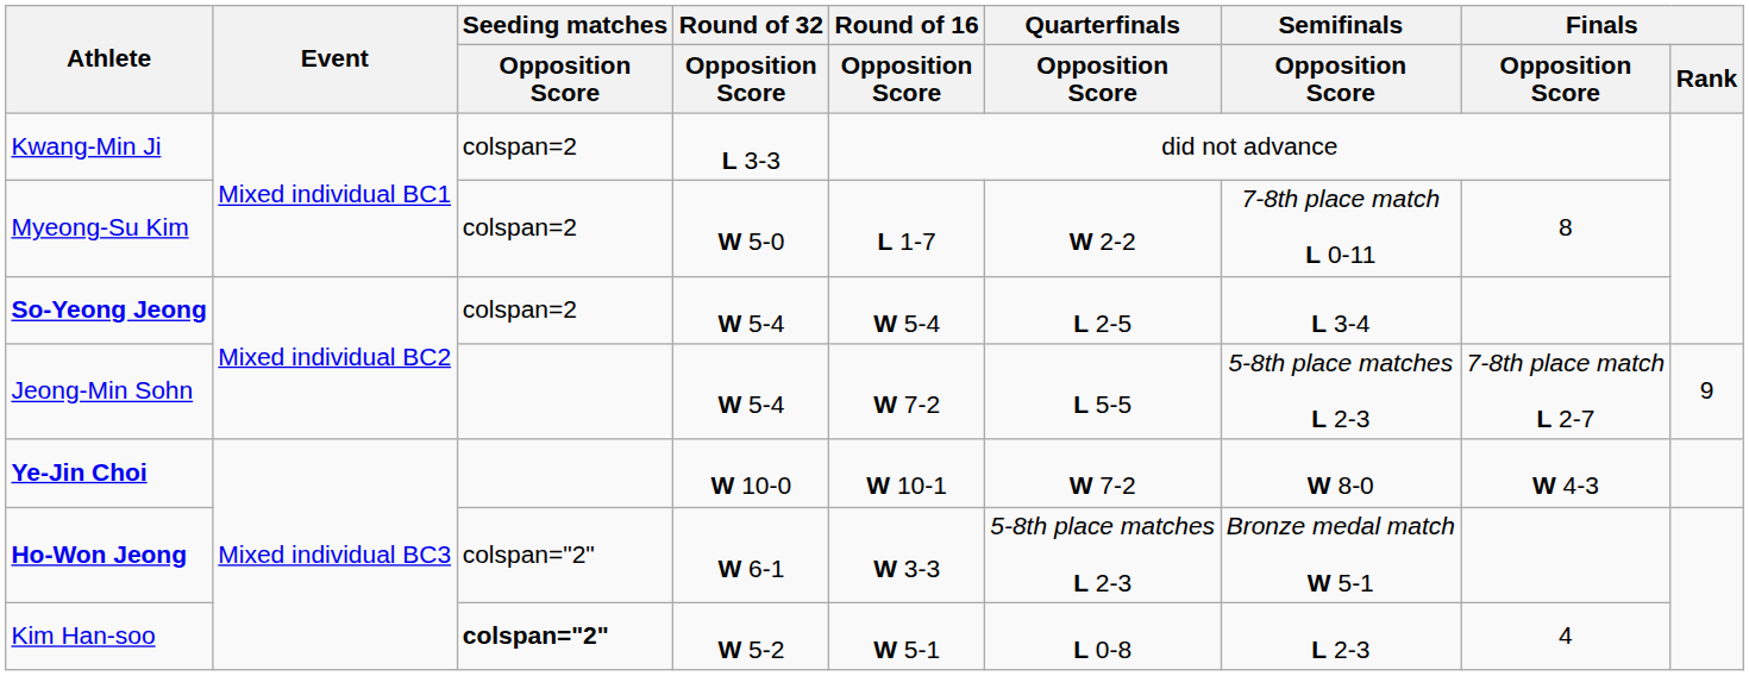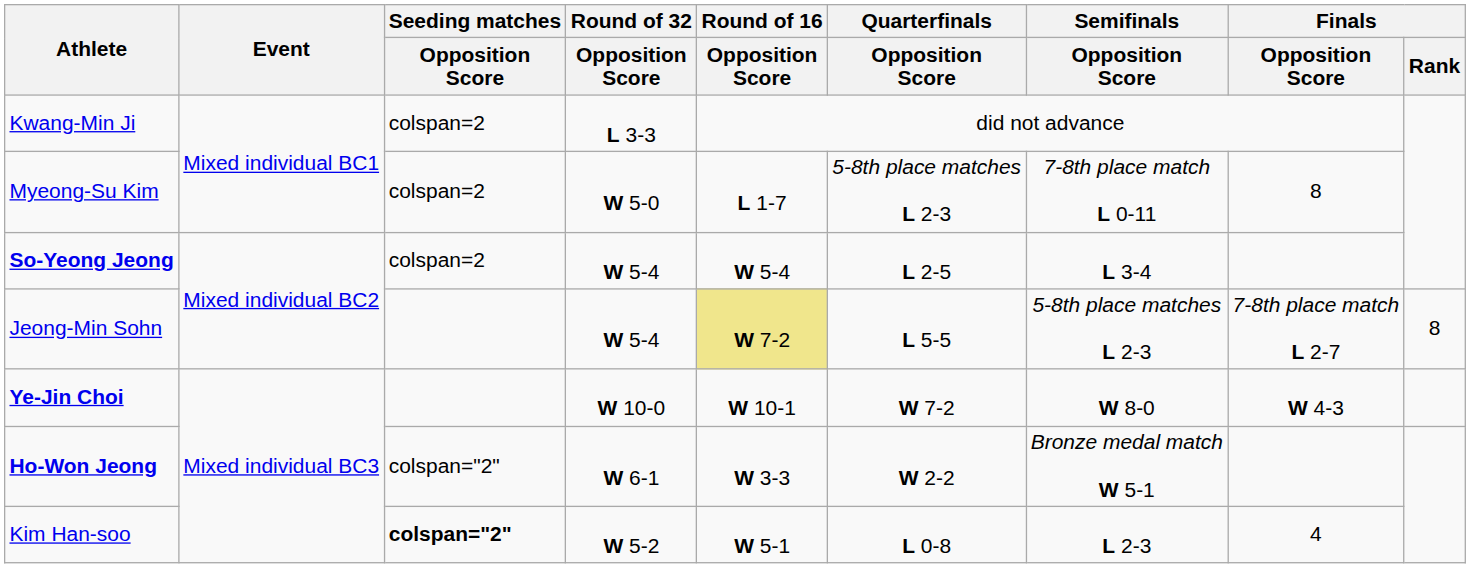Myeong-Su Kim | Quarterfinals / Opposition Score: W 2-2 -> 5-8th place matches L 2-3
Jeong-Min Sohn | Round of 16 / Opposition Score: no background -> khaki background
Jeong-Min Sohn | Finals / Rank: 9 -> 8
Ho-Won Jeong | Quarterfinals / Opposition Score: 5-8th place matches L 2-3 -> W 2-2
